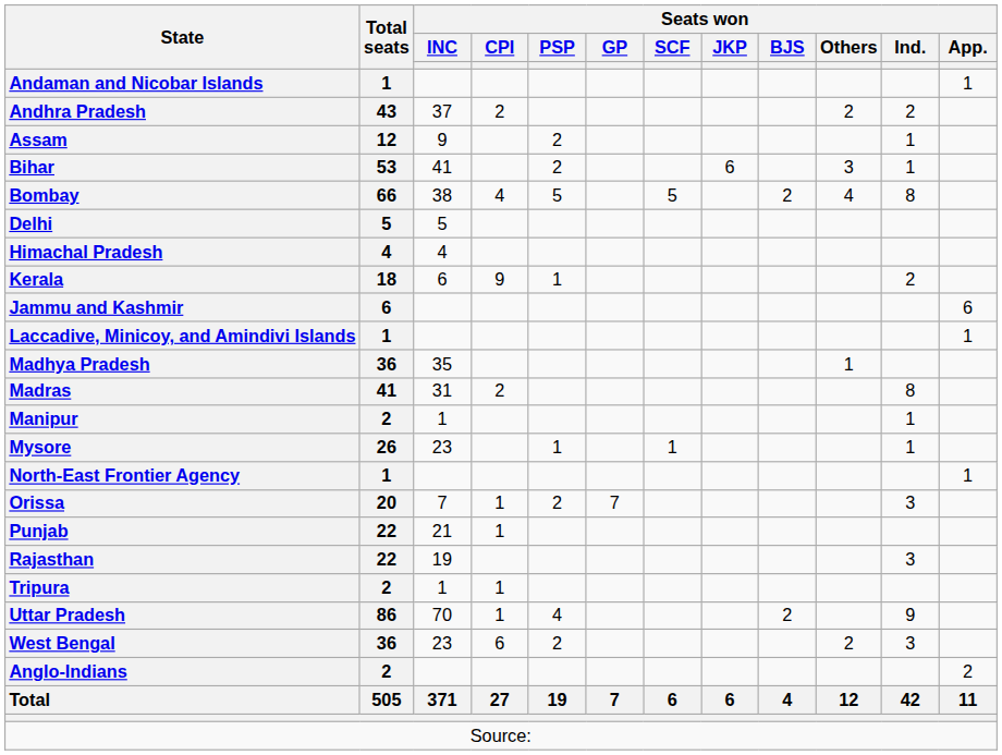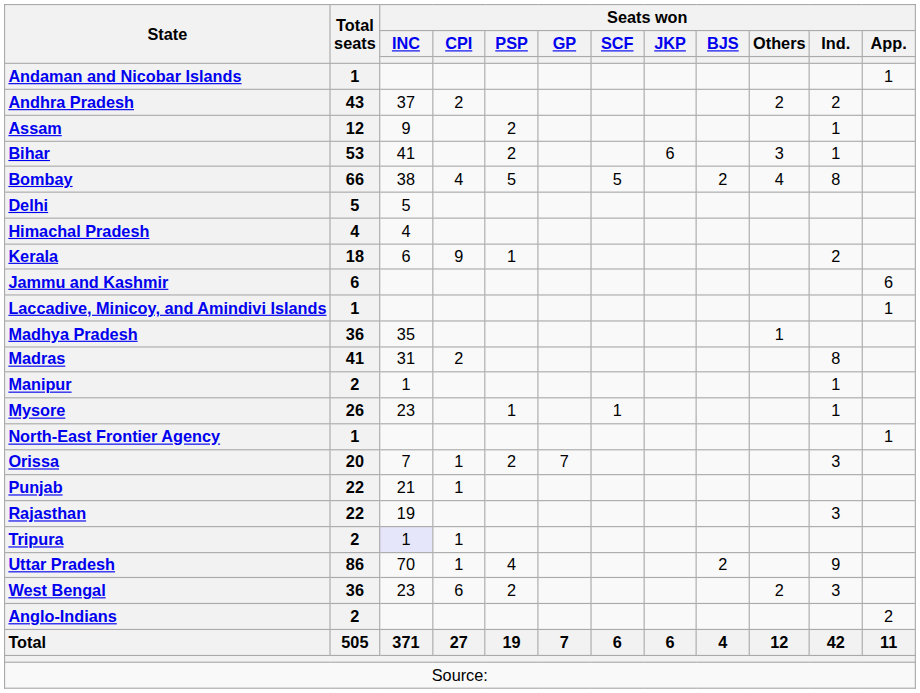Tripura | Seats won / INC: no background -> lavender background
